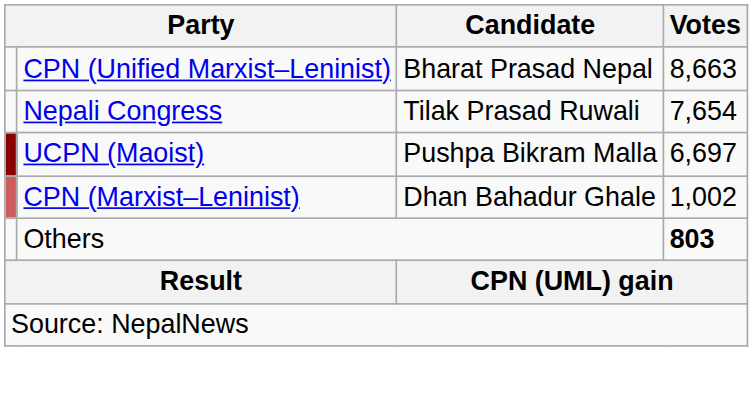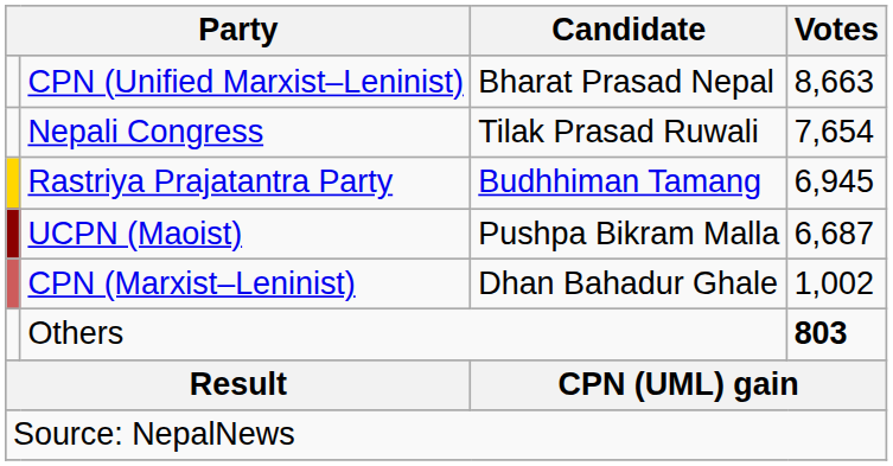+ row: Rastriya Prajatantra Party | Budhhiman Tamang | 6,945
UCPN (Maoist) | Votes: 6,697 -> 6,687
